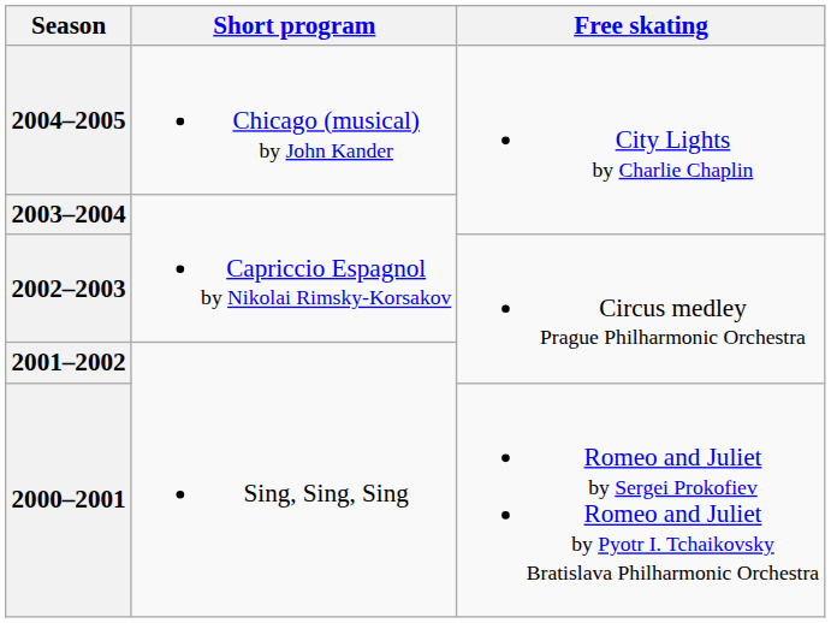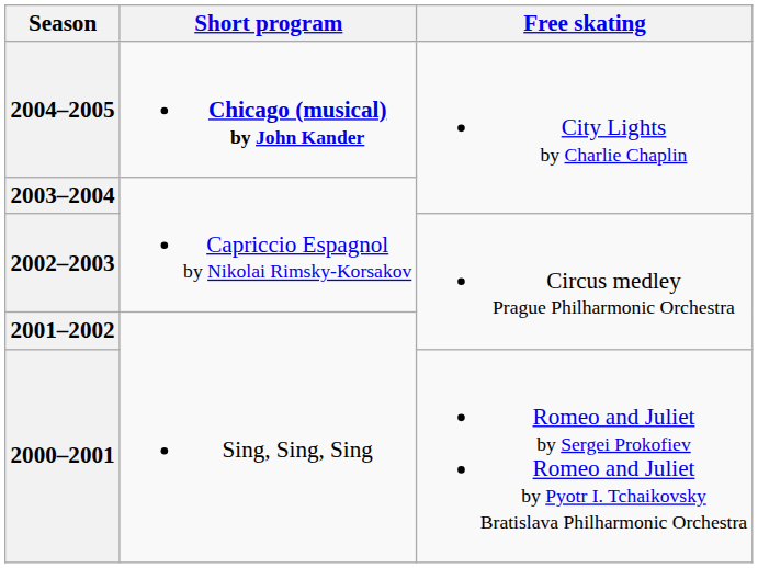2004–2005 | Short program: normal -> bold
